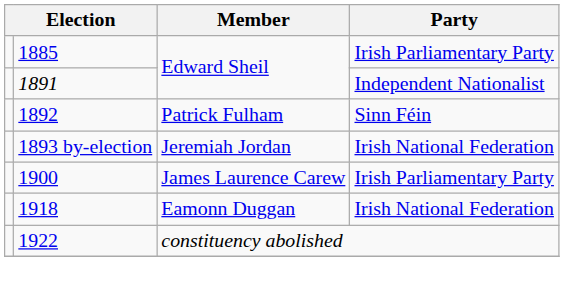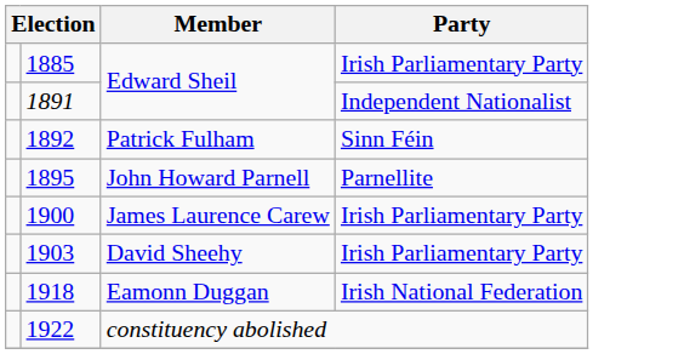- row: 1893 by-election | Jeremiah Jordan | Irish National Federation
+ row: 1895 | John Howard Parnell | Parnellite
+ row: 1903 | David Sheehy | Irish Parliamentary Party
